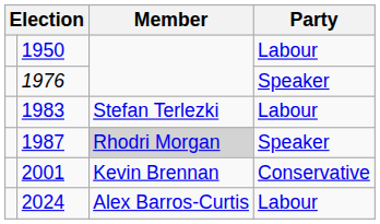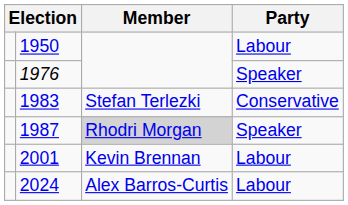1983 | Party: Labour -> Conservative
2001 | Party: Conservative -> Labour
